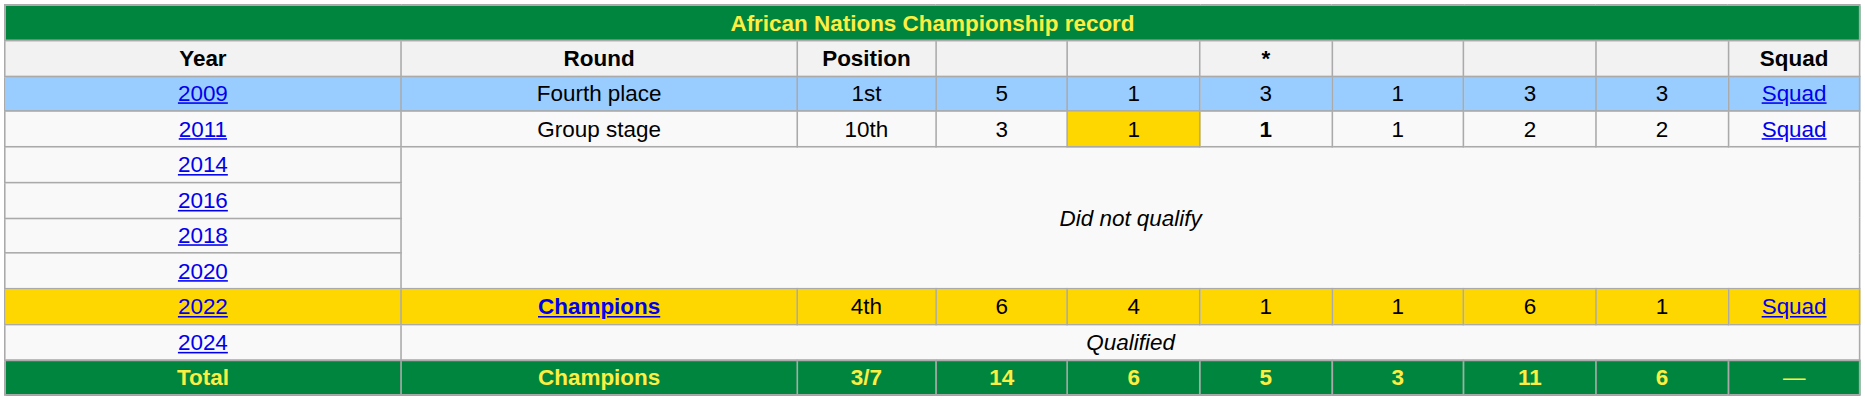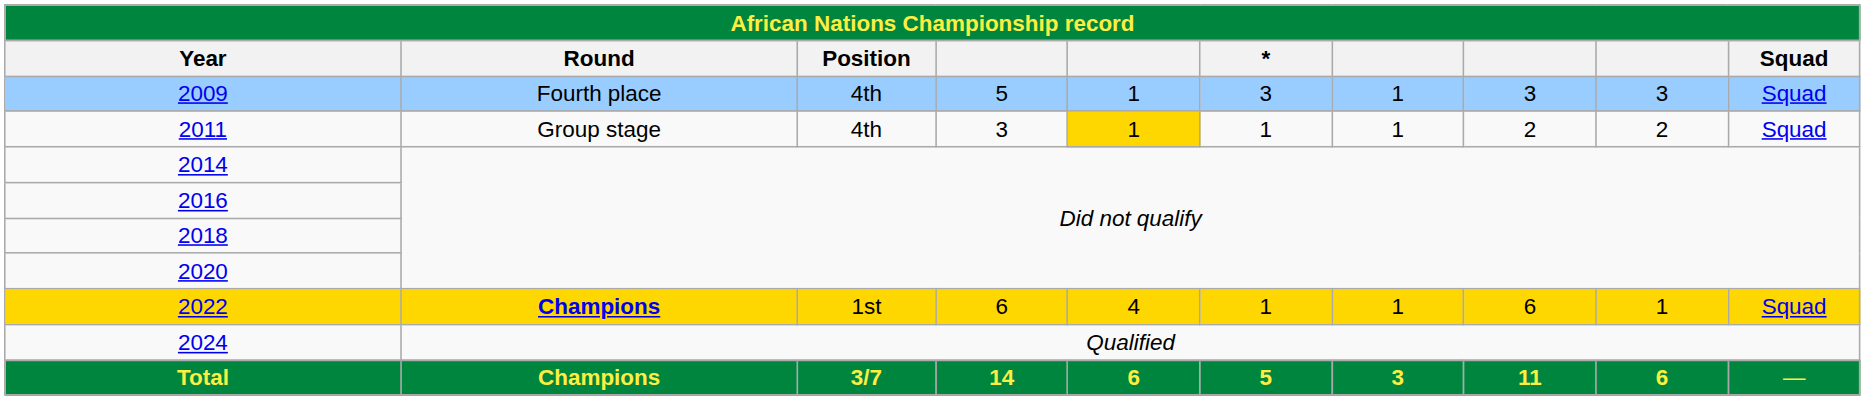2009 | Position: 1st -> 4th
2011 | Position: 10th -> 4th
2011 | *: bold -> normal
2022 | Position: 4th -> 1st
